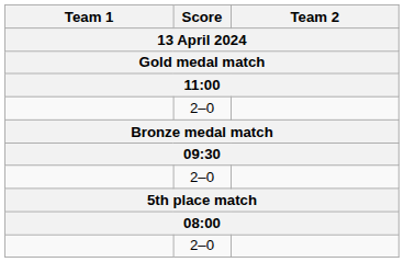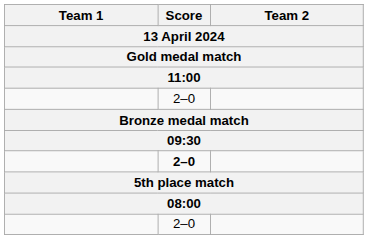row 8 | Score: normal -> bold
